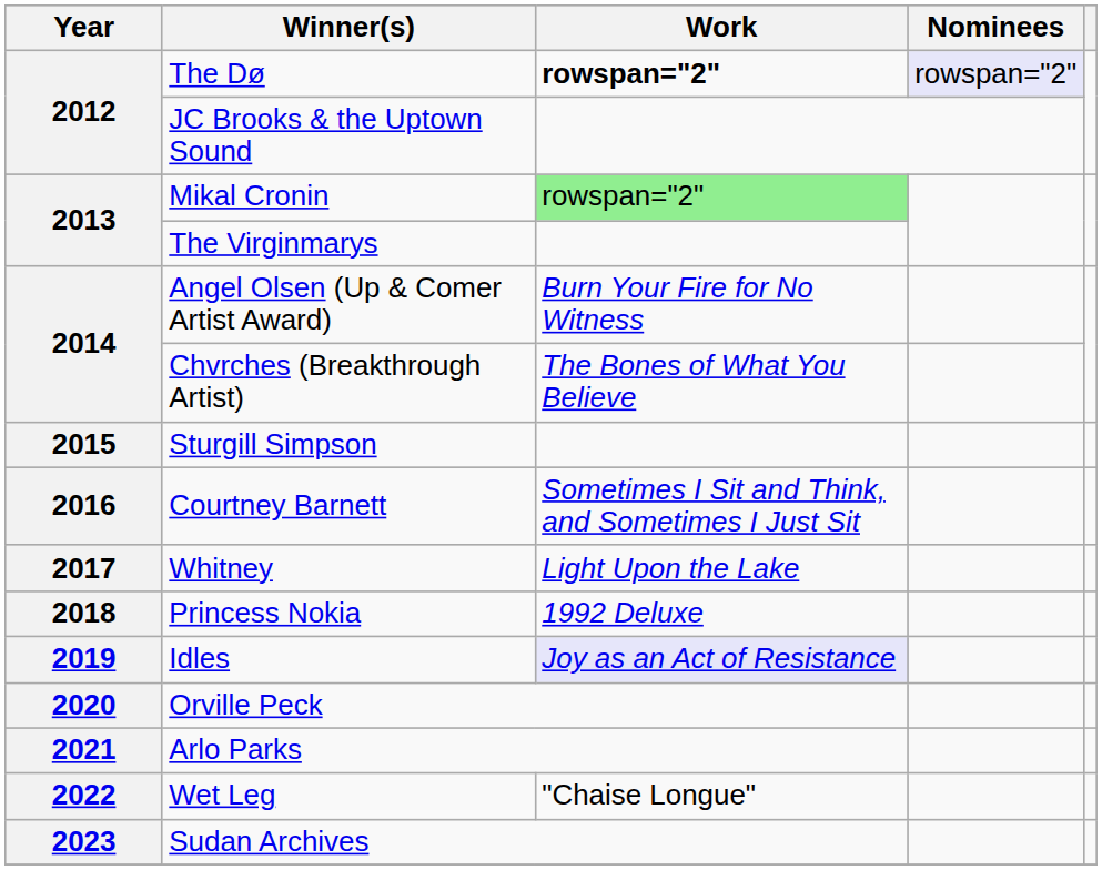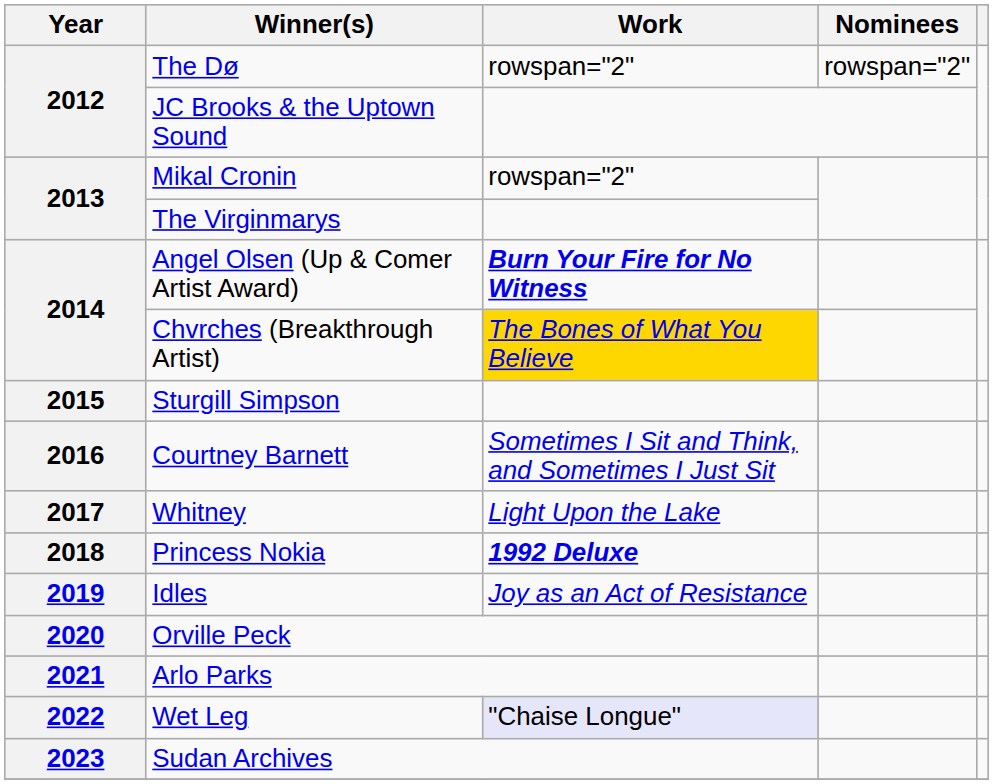The Dø | Work: bold -> normal
The Dø | Nominees: lavender background -> no background
Mikal Cronin | Work: lightgreen background -> no background
Angel Olsen (Up & Comer Artist Award) | Work: normal -> bold
Chvrches (Breakthrough Artist) | Work: no background -> gold background
Princess Nokia | Work: normal -> bold
Idles | Work: lavender background -> no background
Wet Leg | Work: no background -> lavender background
